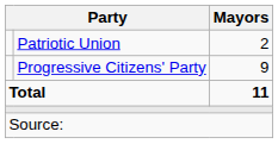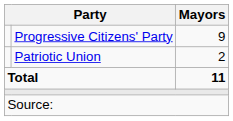rows swapped: Progressive Citizens' Party <-> Patriotic Union
